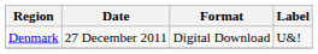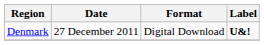Denmark | Label: normal -> bold
